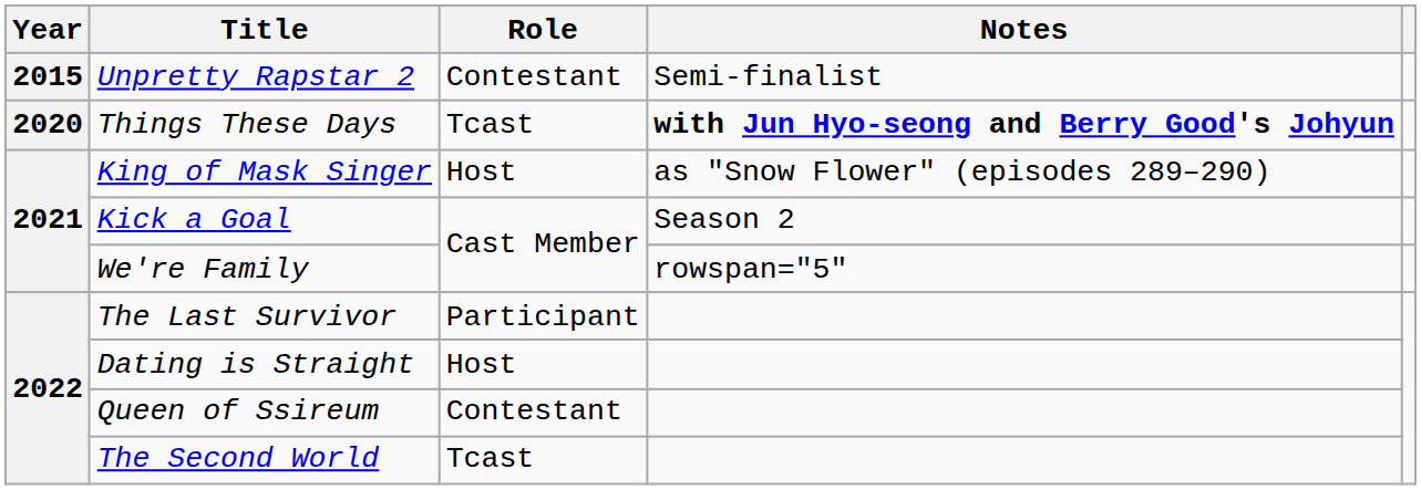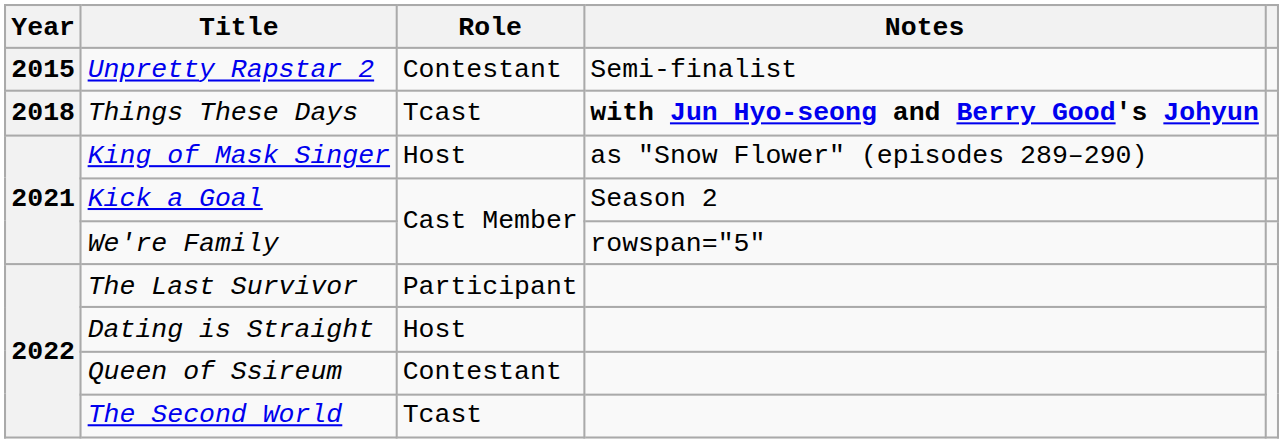Things These Days | Year: 2020 -> 2018
